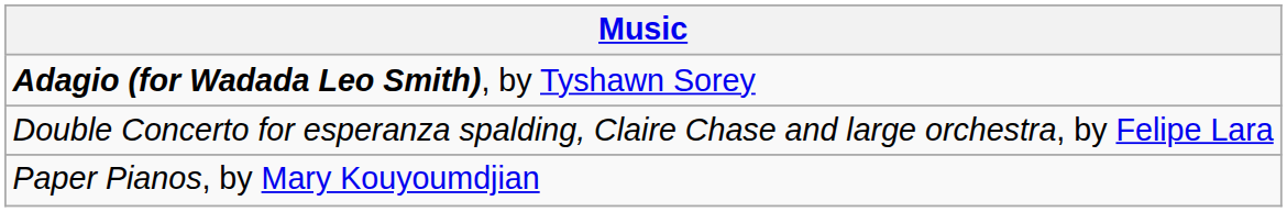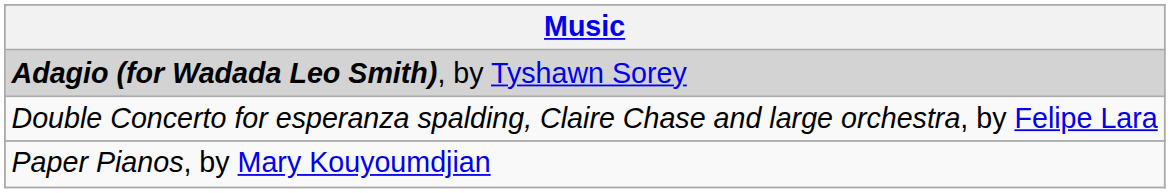row 2 | column 1: no background -> lightgrey background
